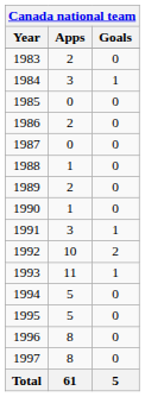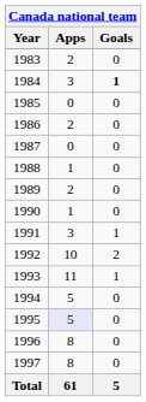1984 | Goals: normal -> bold
1995 | Apps: no background -> lavender background
